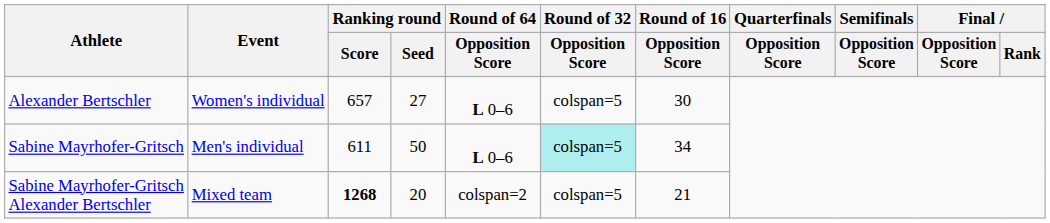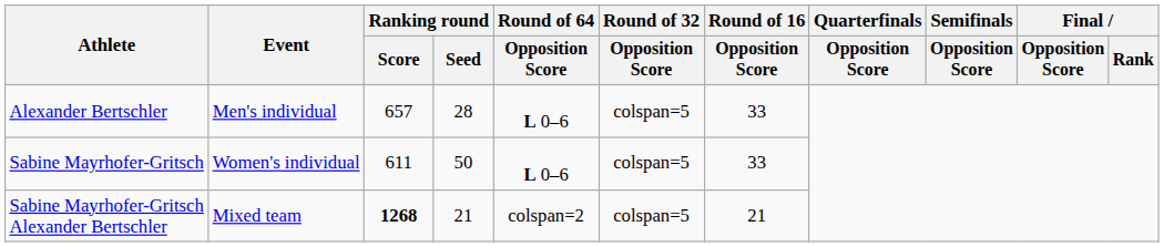Alexander Bertschler | Event: Women's individual -> Men's individual
Alexander Bertschler | Ranking round / Seed: 27 -> 28
Alexander Bertschler | Round of 16 / Opposition Score: 30 -> 33
Sabine Mayrhofer-Gritsch | Event: Men's individual -> Women's individual
Sabine Mayrhofer-Gritsch | Round of 32 / Opposition Score: paleturquoise background -> no background
Sabine Mayrhofer-Gritsch | Round of 16 / Opposition Score: 34 -> 33
Sabine Mayrhofer-Gritsch Alexander Bertschler | Ranking round / Seed: 20 -> 21
